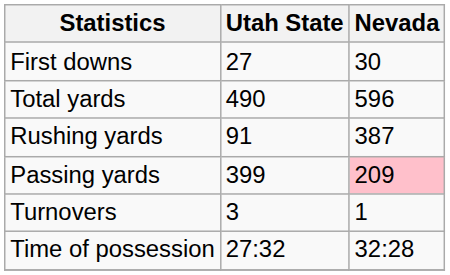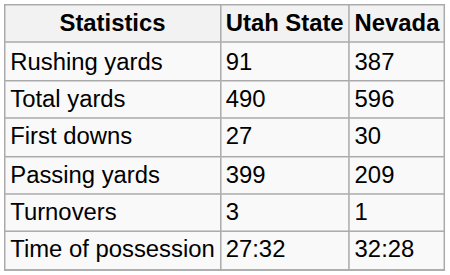rows swapped: First downs <-> Rushing yards
Passing yards | Nevada: pink background -> no background
